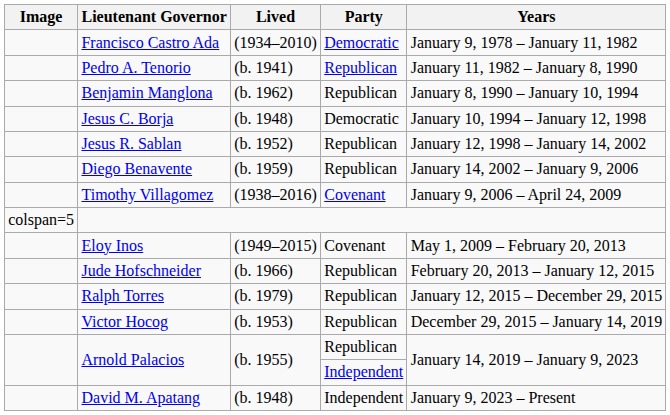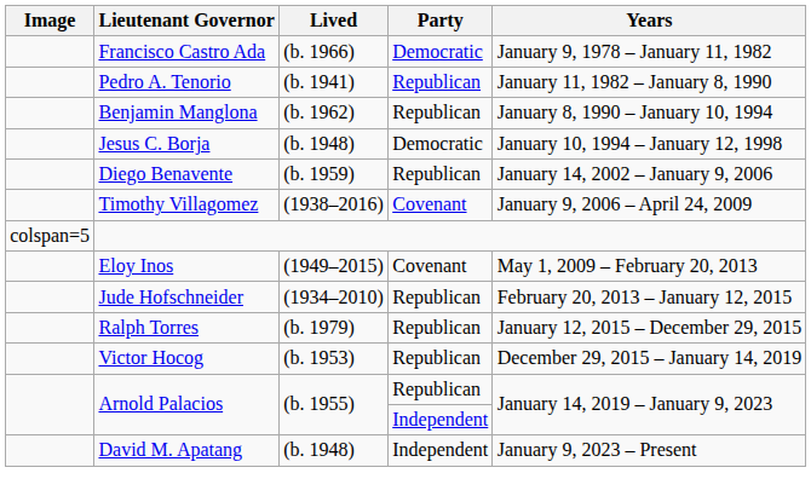Francisco Castro Ada | Lived: (1934–2010) -> (b. 1966)
- row: Jesus R. Sablan | (b. 1952) | Republican | January 12, 1998 – January 14, 2002
Jude Hofschneider | Lived: (b. 1966) -> (1934–2010)
